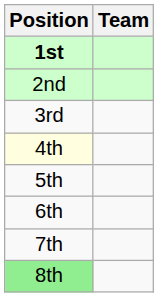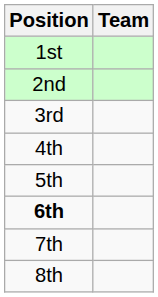1st | Position: bold -> normal
4th | Position: lightyellow background -> no background
6th | Position: normal -> bold
8th | Position: lightgreen background -> no background
